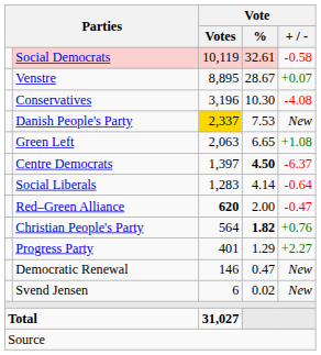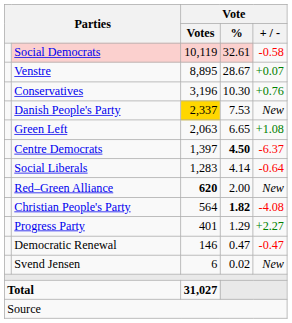Conservatives | Vote / + / -: -4.08 -> +0.76
Red–Green Alliance | Vote / + / -: -0.47 -> New
Christian People's Party | Vote / + / -: +0.76 -> -4.08
Democratic Renewal | Vote / + / -: New -> -0.47
